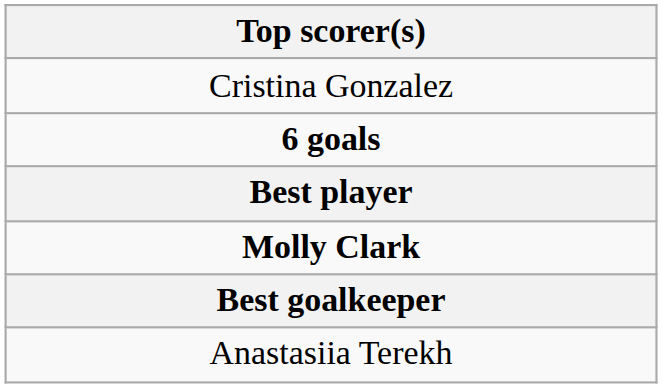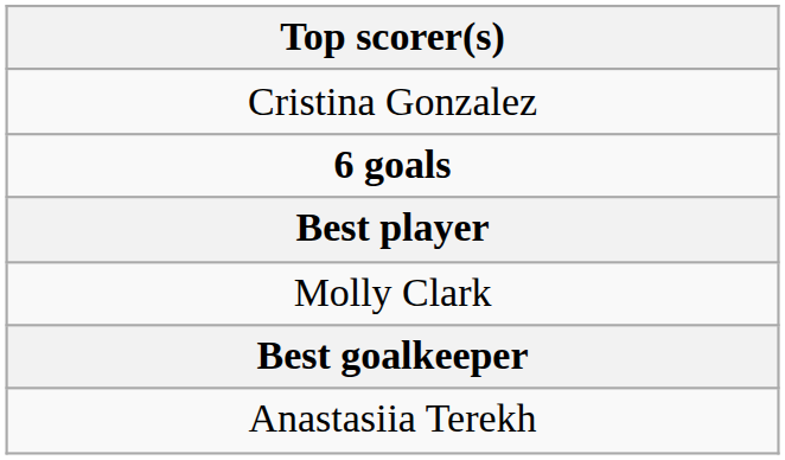row 5 | column 1: bold -> normal
